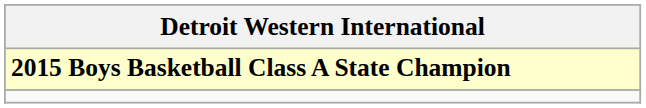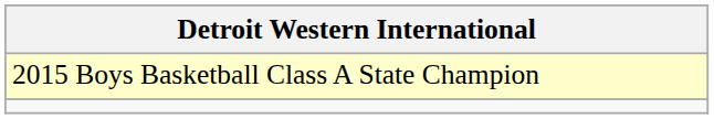2015 Boys Basketball Class A State Champion | column 1: bold -> normal
